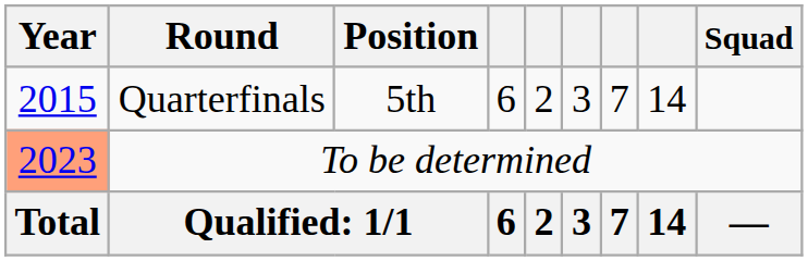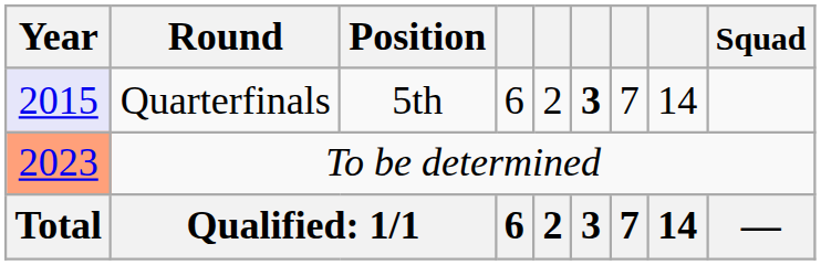Quarterfinals | Year: no background -> lavender background
Quarterfinals | column 6: normal -> bold
